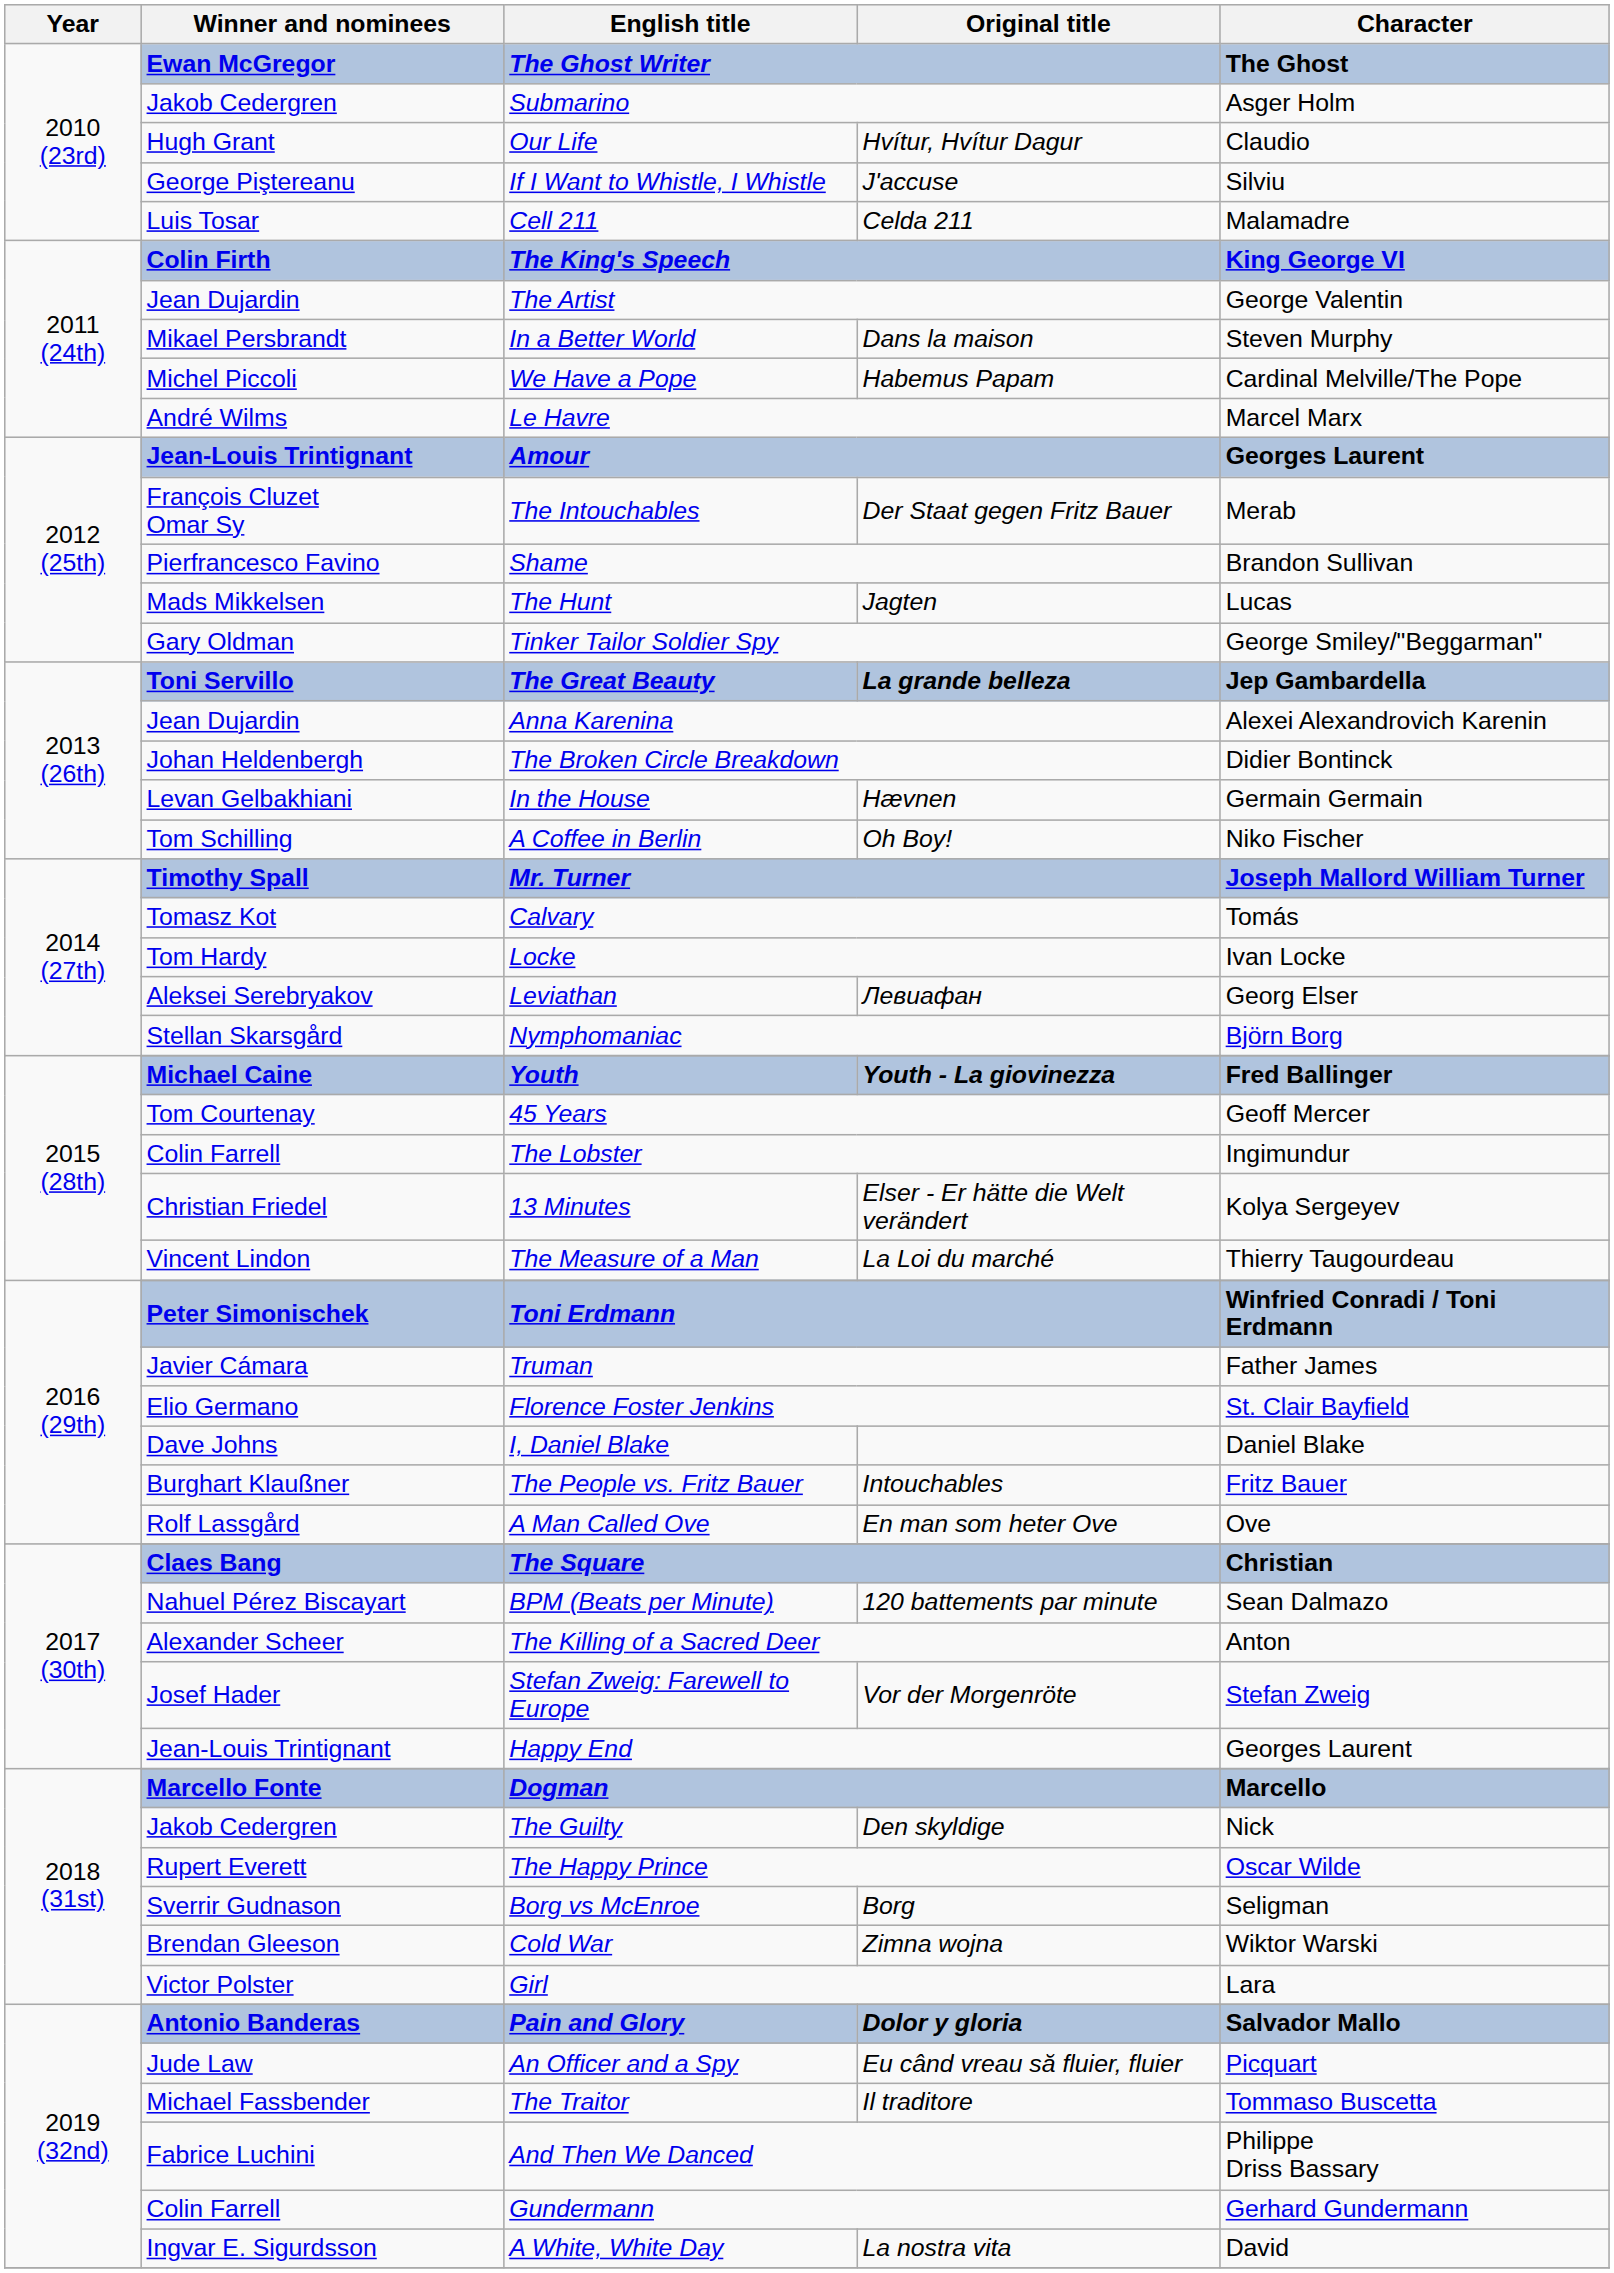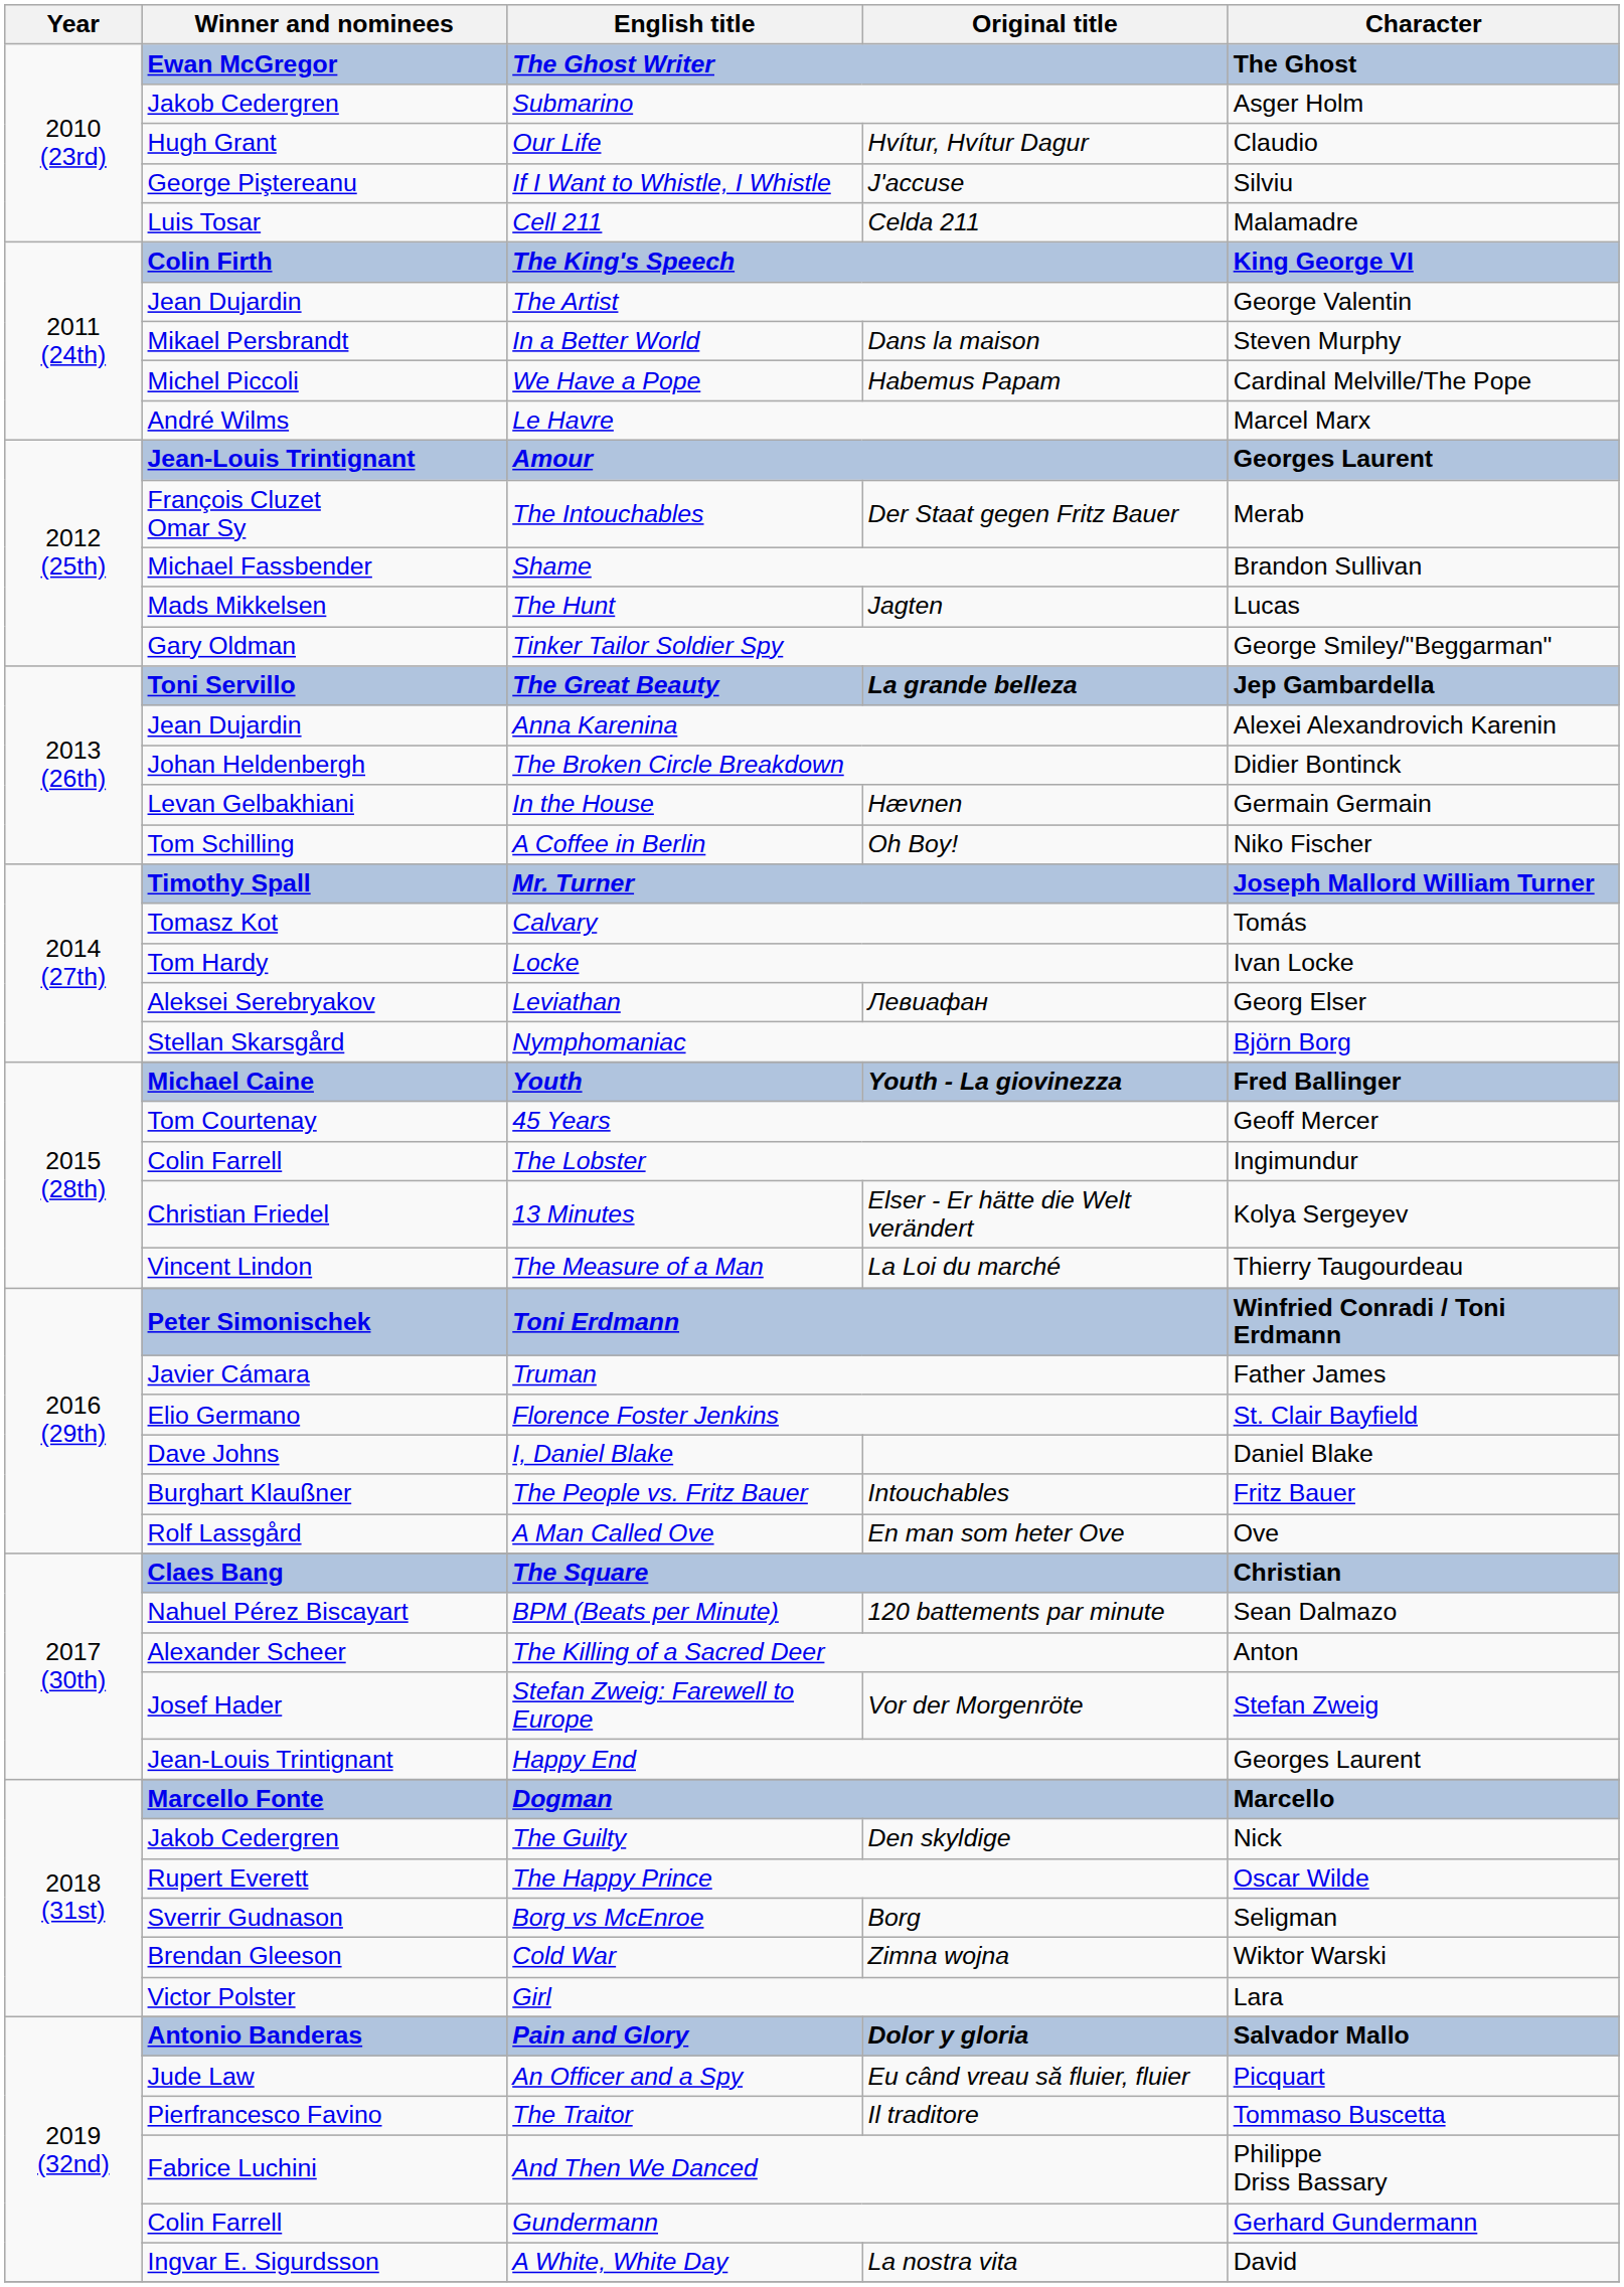Shame | Winner and nominees: Pierfrancesco Favino -> Michael Fassbender
The Traitor | Winner and nominees: Michael Fassbender -> Pierfrancesco Favino
